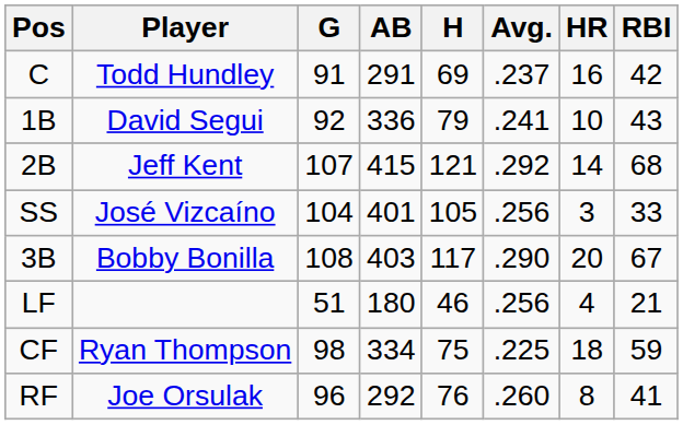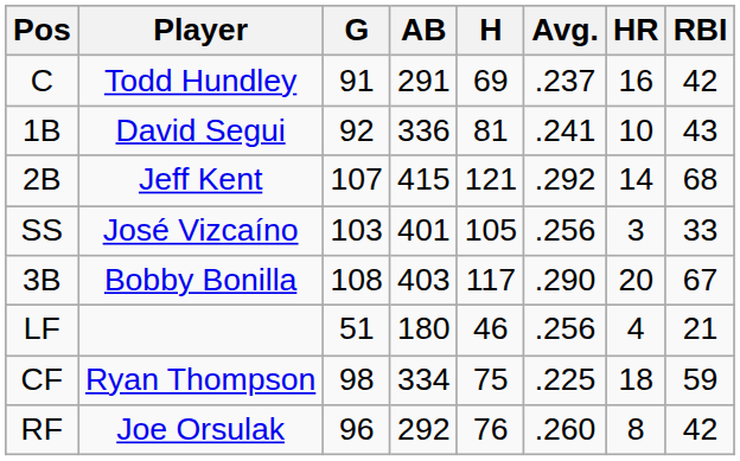1B | H: 79 -> 81
SS | G: 104 -> 103
RF | RBI: 41 -> 42
